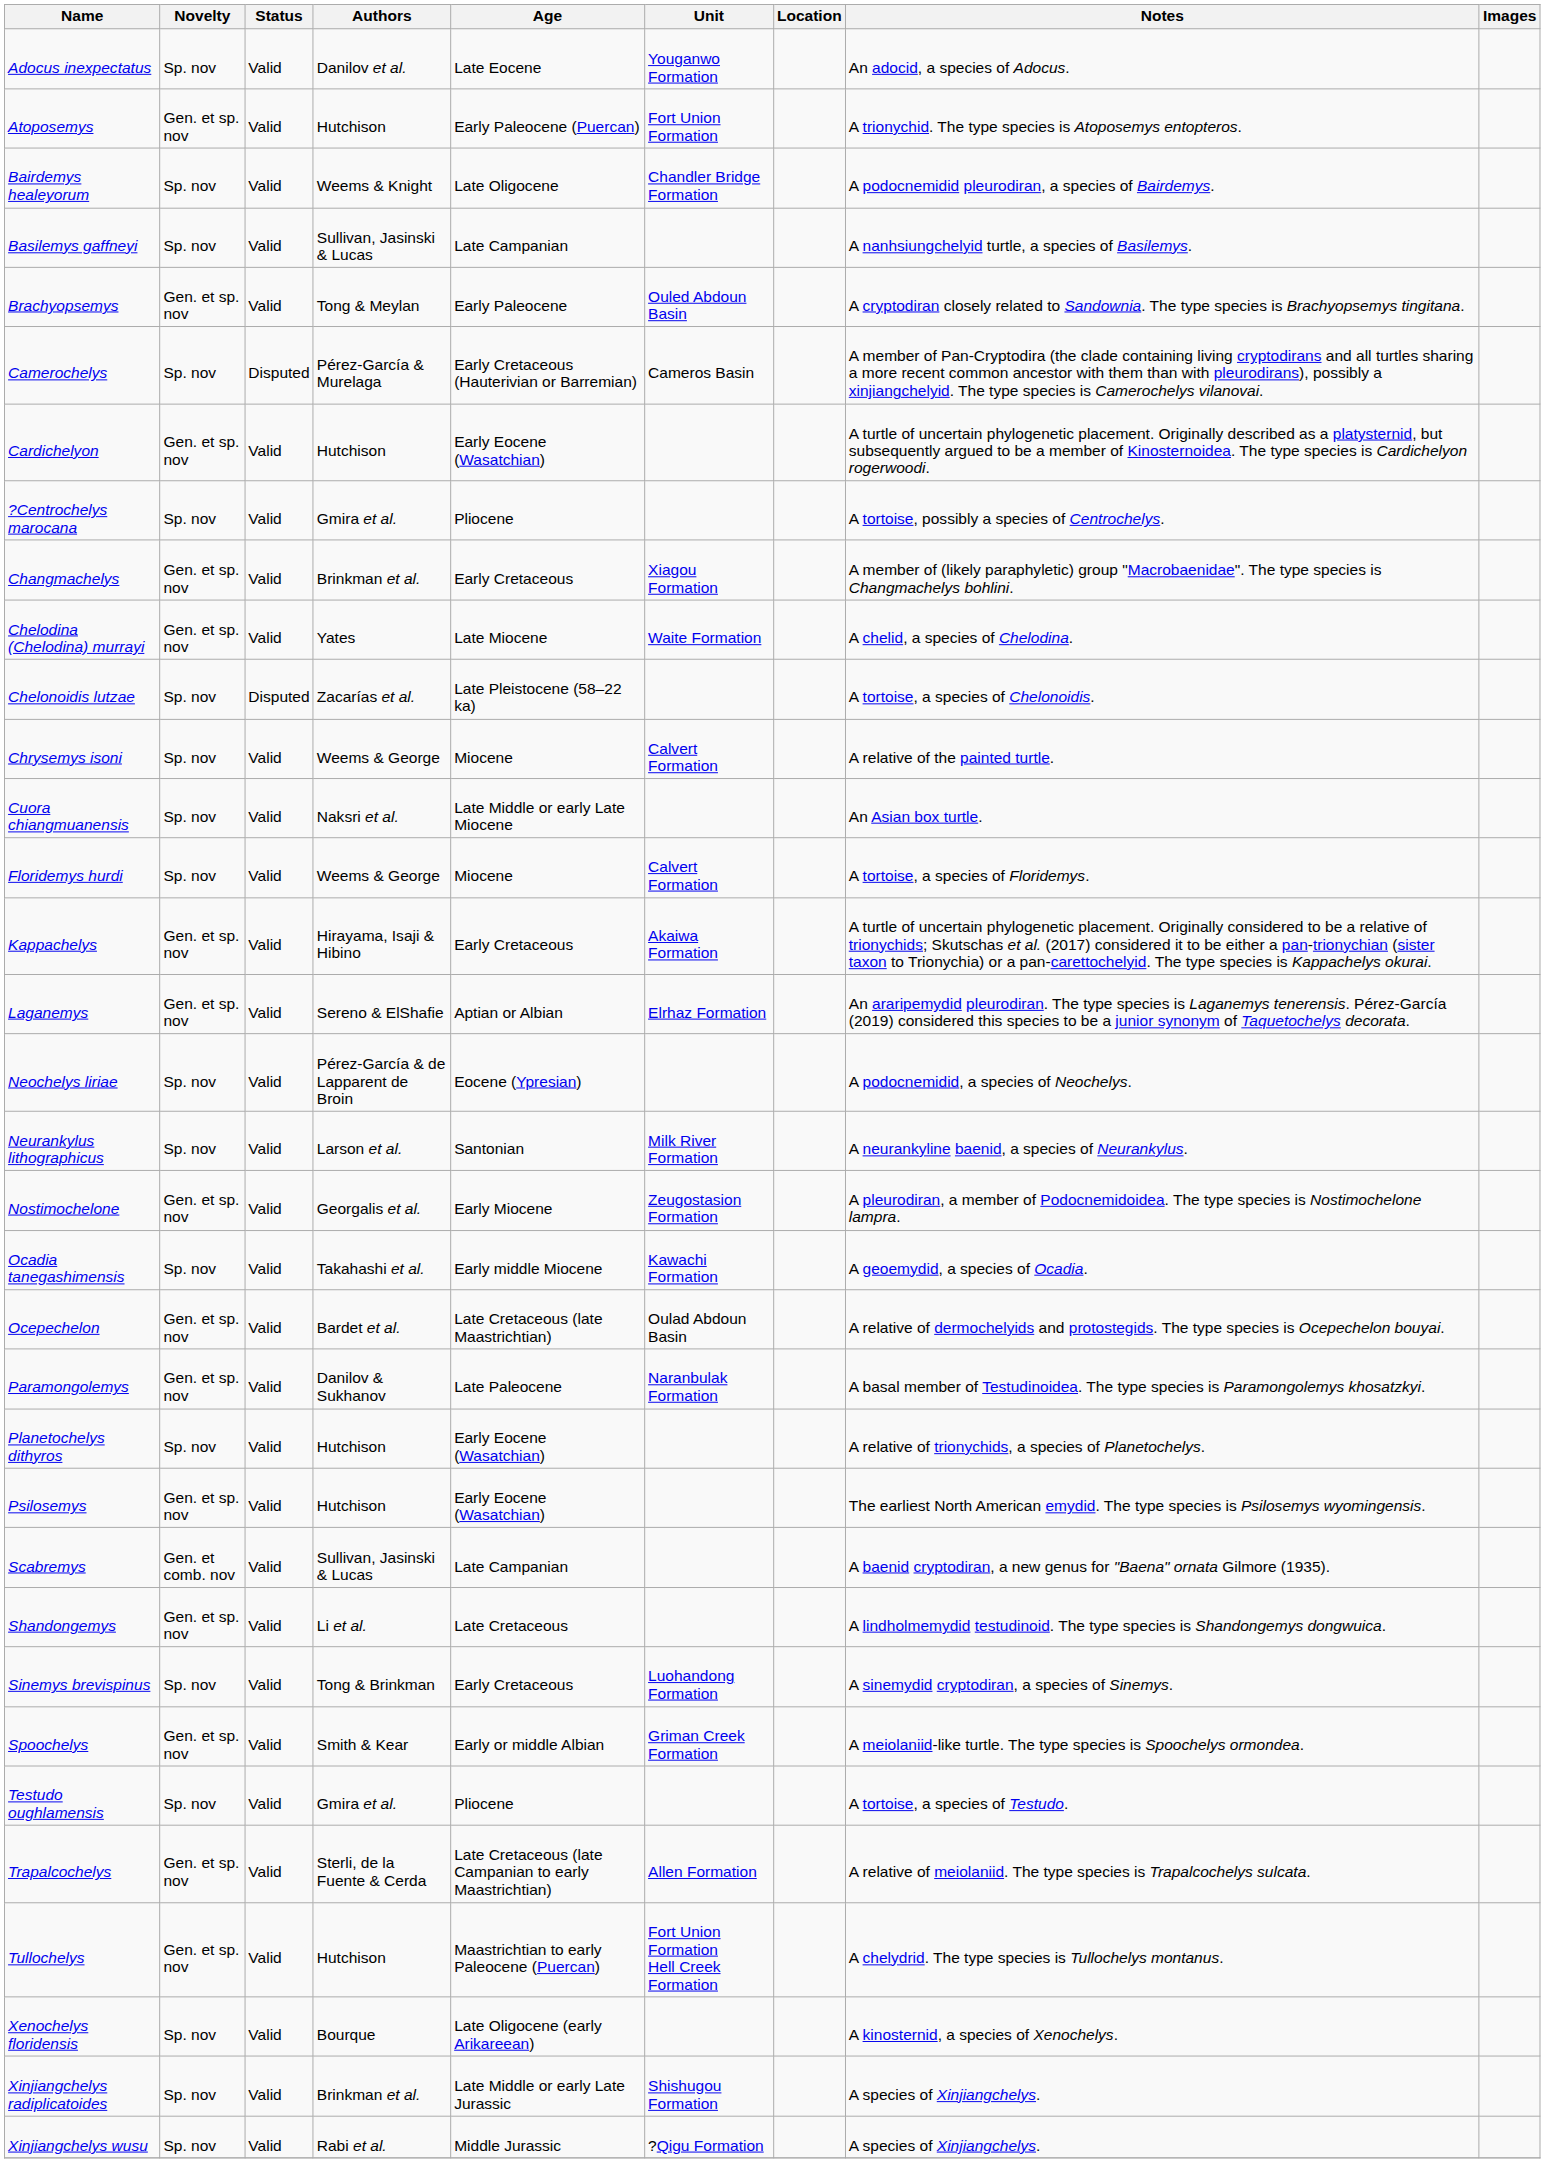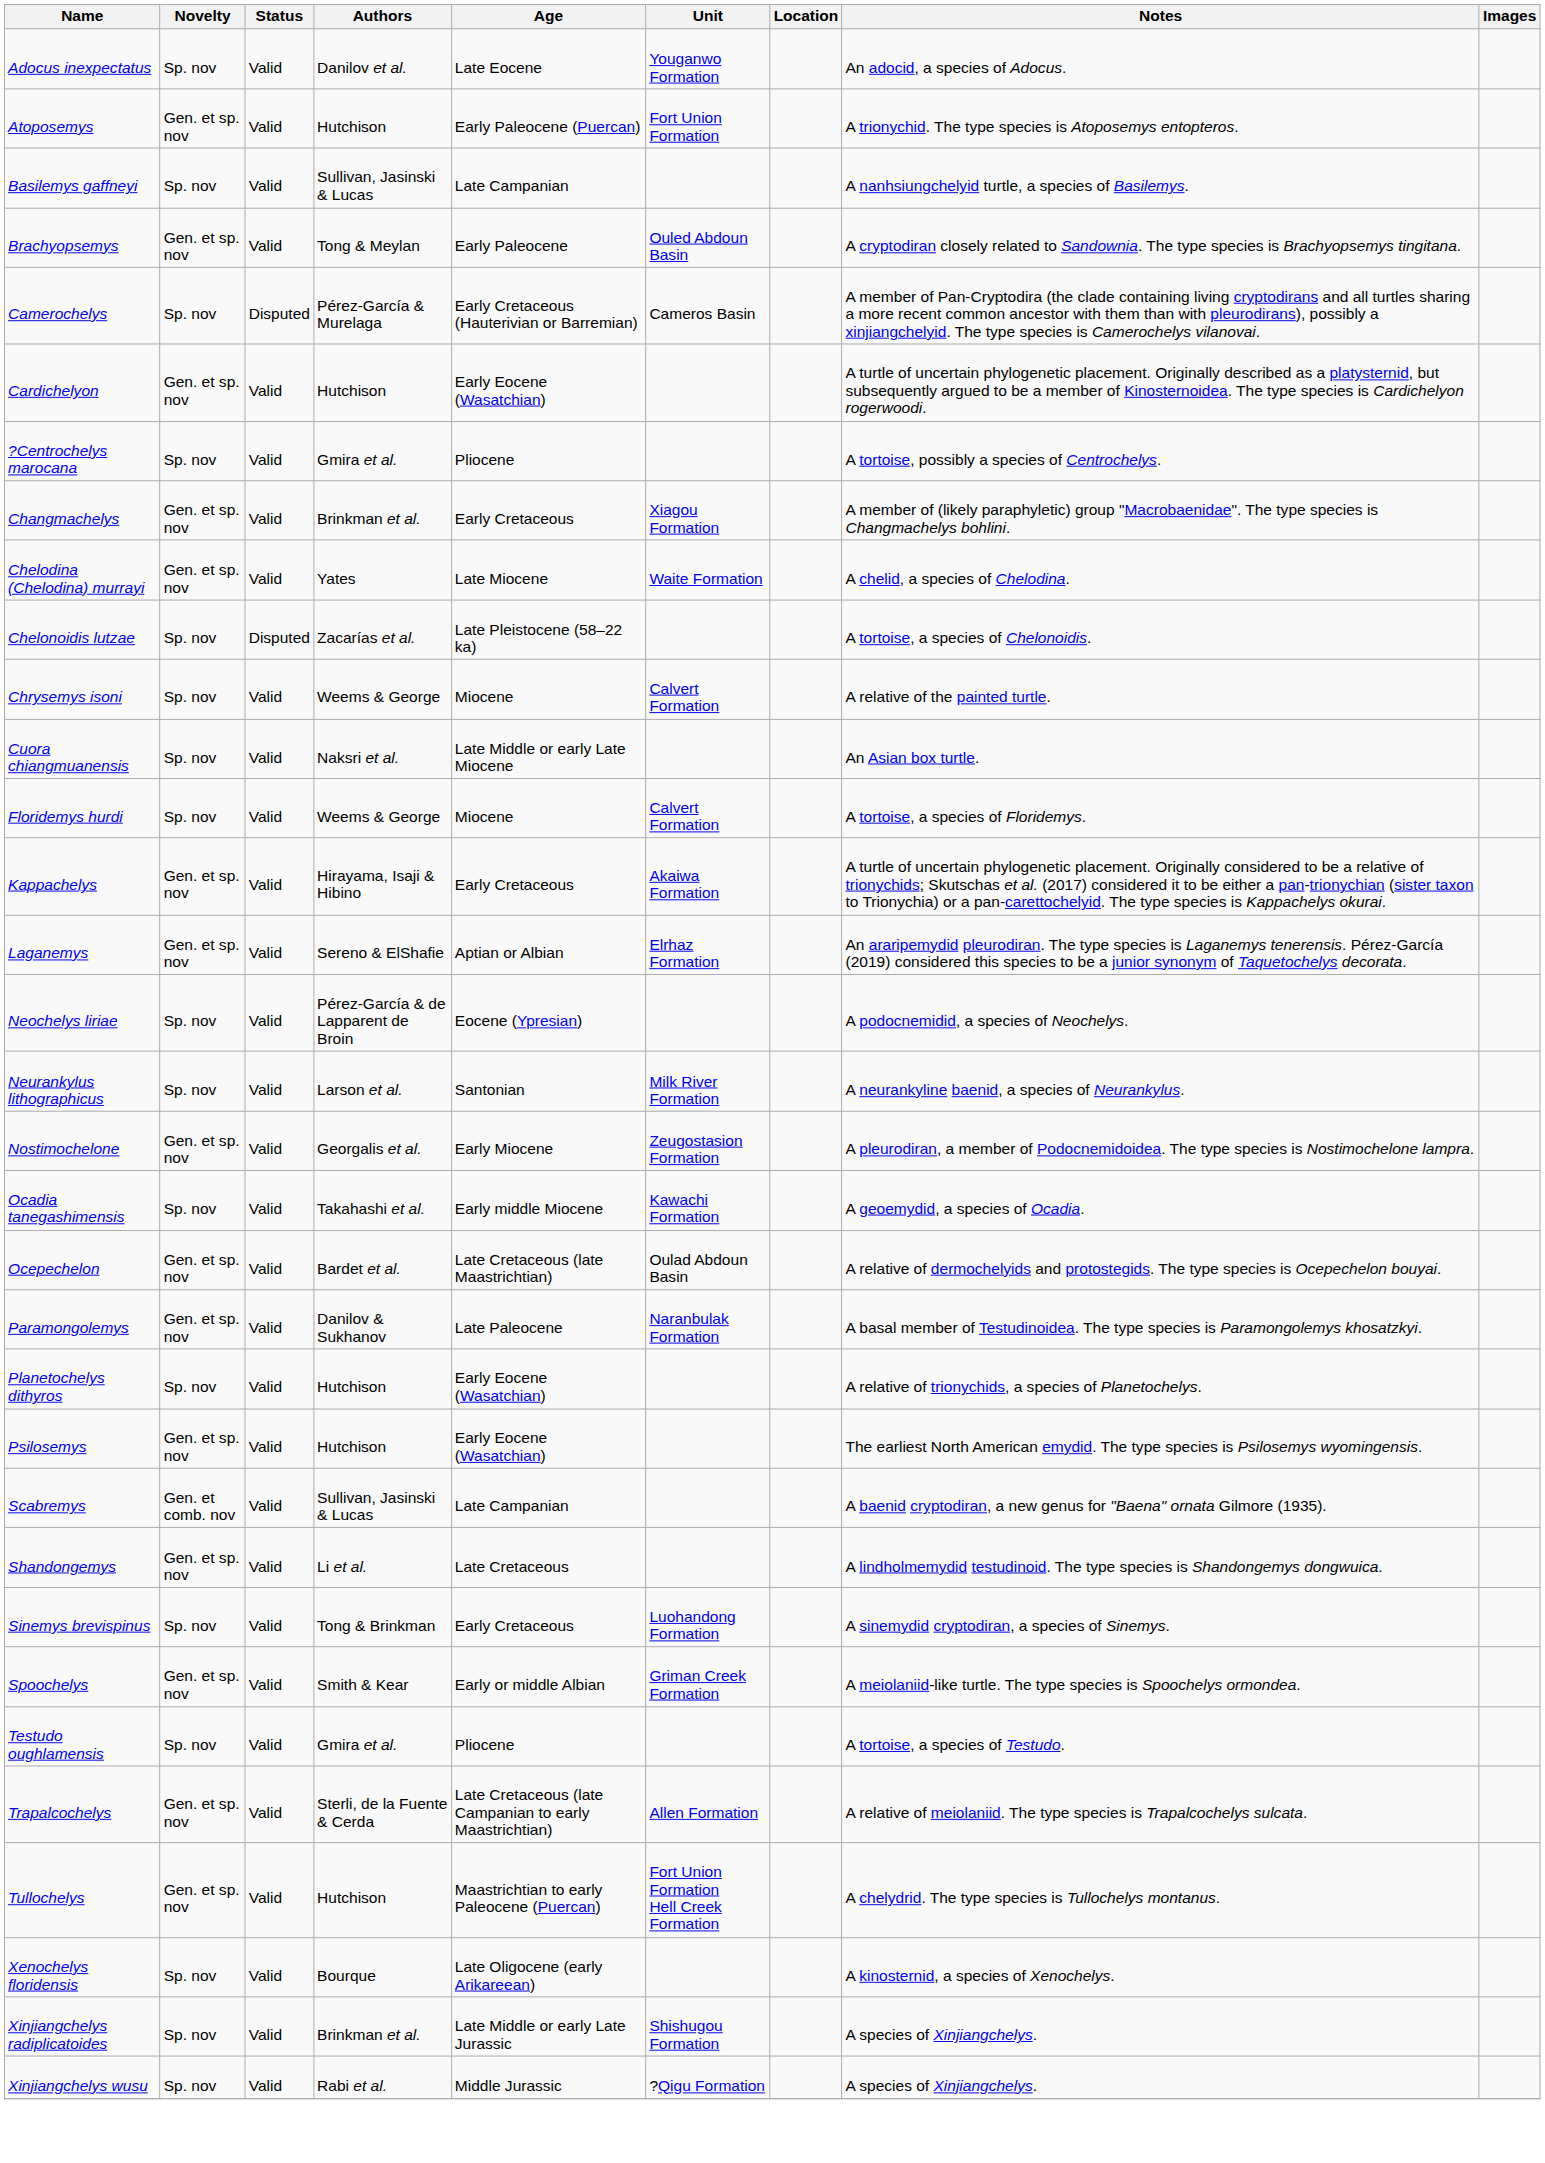- row: Bairdemys healeyorum | Sp. nov | Valid | Weems & Knight | Late Oligocene | Chandler Bridge Formation | A podocnemidid pleurodiran, a species of Bairdemys.
